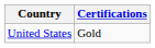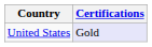United States | Certifications: no background -> lavender background
